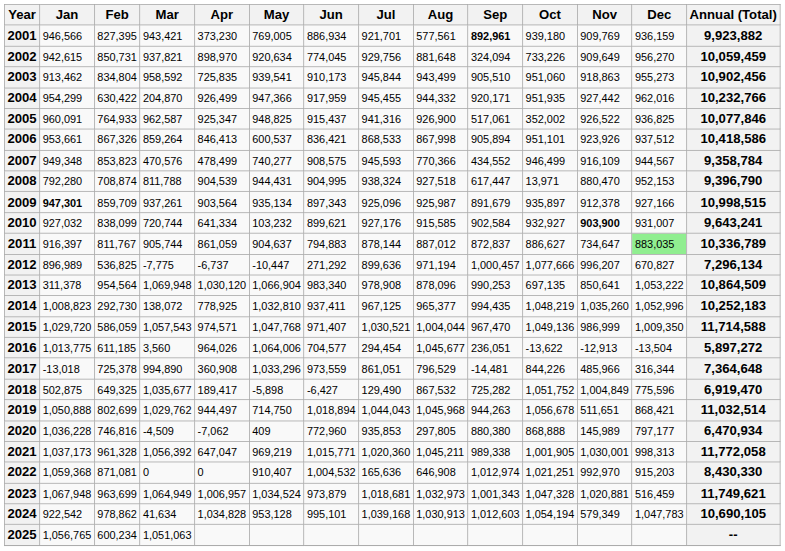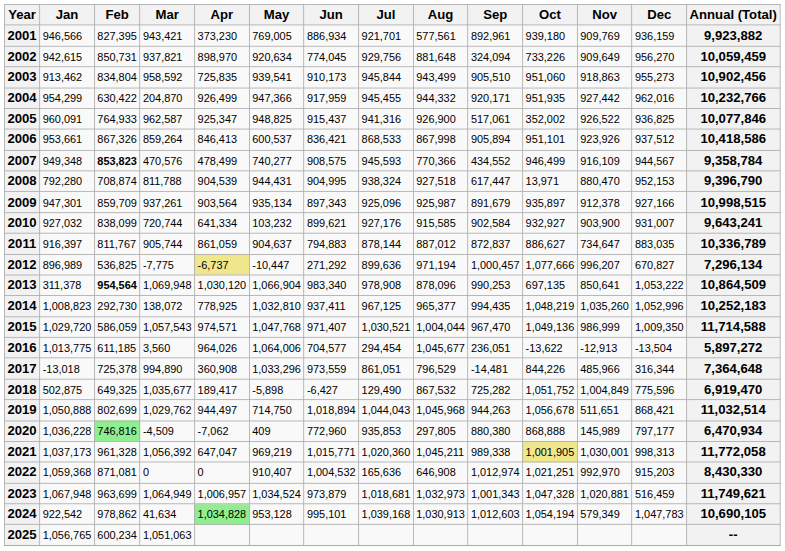2001 | Sep: bold -> normal
2007 | Feb: normal -> bold
2009 | Jan: bold -> normal
2010 | Nov: bold -> normal
2011 | Dec: lightgreen background -> no background
2012 | Apr: no background -> khaki background
2013 | Feb: normal -> bold
2020 | Feb: no background -> lightgreen background
2021 | Oct: no background -> khaki background
2024 | Apr: no background -> lightgreen background
